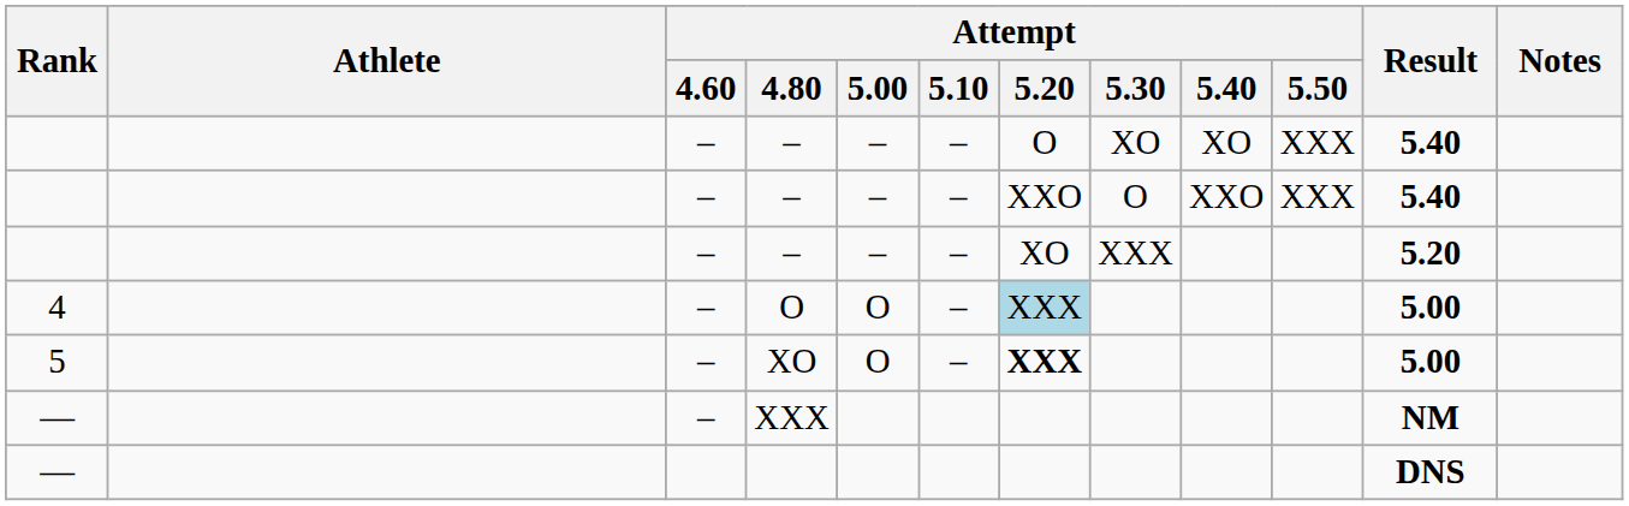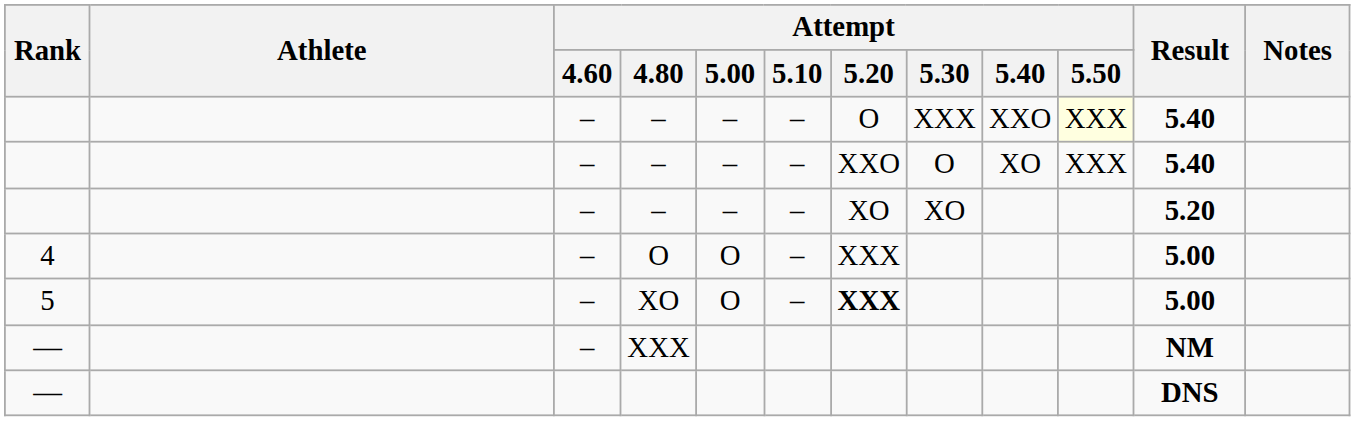row 3 | Attempt / 5.30: XO -> XXX
row 3 | Attempt / 5.40: XO -> XXO
row 3 | Attempt / 5.50: no background -> lightyellow background
row 4 | Attempt / 5.40: XXO -> XO
row 5 | Attempt / 5.30: XXX -> XO
row 6 | Attempt / 5.20: lightblue background -> no background
